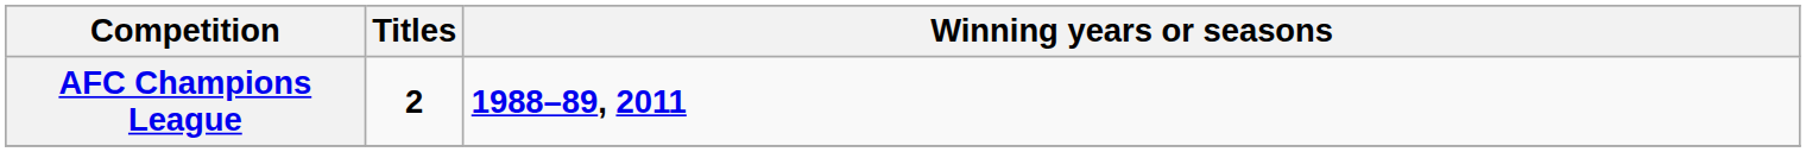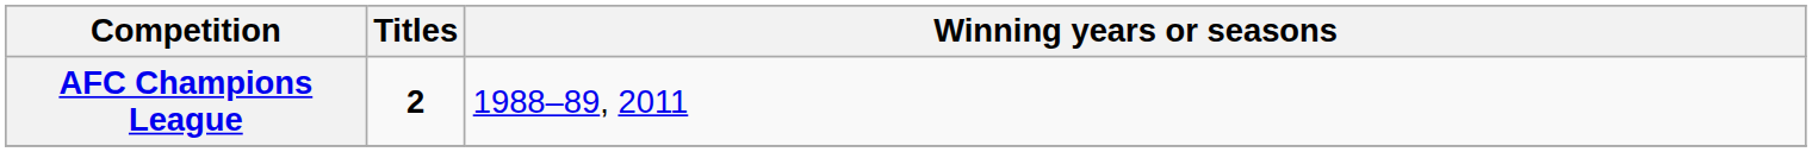AFC Champions League | Winning years or seasons: bold -> normal
